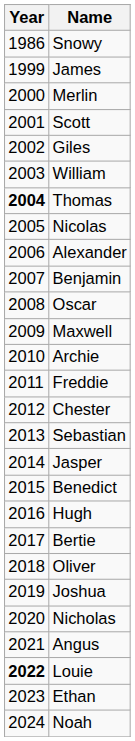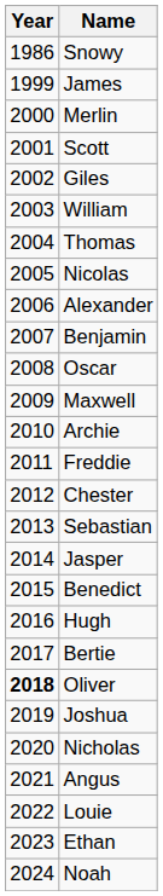Thomas | Year: bold -> normal
Oliver | Year: normal -> bold
Louie | Year: bold -> normal
